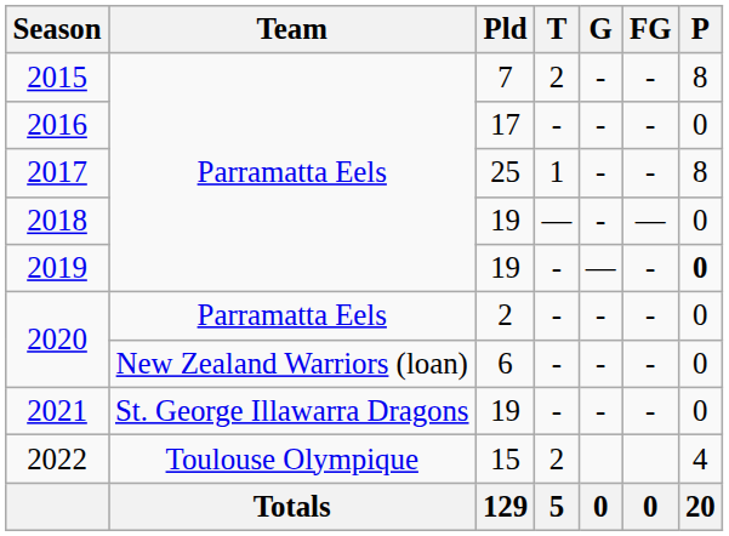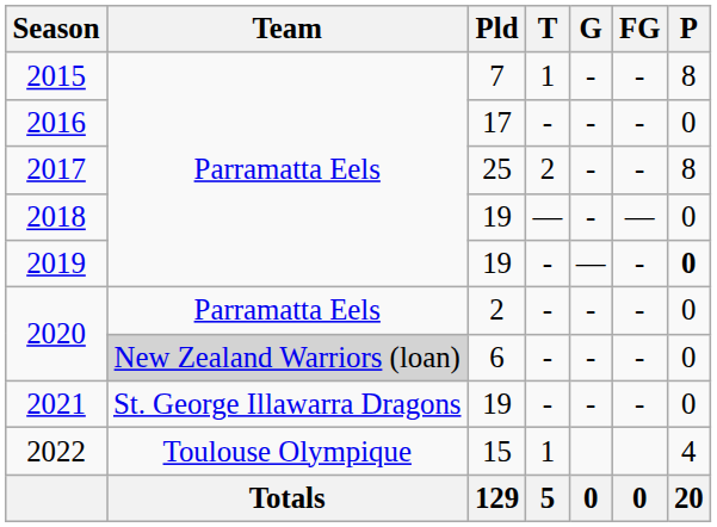2015 | T: 2 -> 1
2017 | T: 1 -> 2
2020 / 6 | Team: no background -> lightgrey background
2022 | T: 2 -> 1
